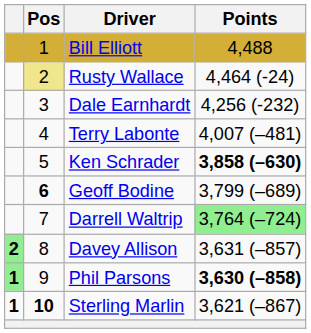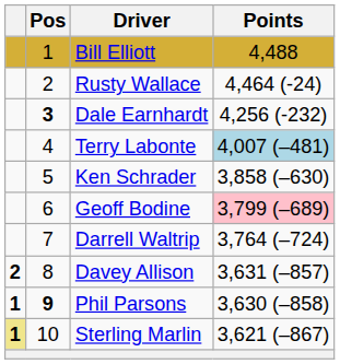Rusty Wallace | Pos: khaki background -> no background
Dale Earnhardt | Pos: normal -> bold
Terry Labonte | Points: no background -> lightblue background
Ken Schrader | Points: bold -> normal
Geoff Bodine | Pos: bold -> normal
Geoff Bodine | Points: no background -> pink background
Darrell Waltrip | Points: lightgreen background -> no background
Davey Allison | column 1: lightgreen background -> no background
Phil Parsons | column 1: lightgreen background -> no background
Phil Parsons | Pos: normal -> bold
Phil Parsons | Points: bold -> normal
Sterling Marlin | column 1: no background -> khaki background
Sterling Marlin | Pos: bold -> normal
